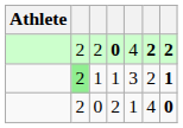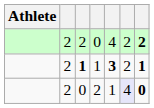row 2 | column 4: bold -> normal
row 2 | column 6: bold -> normal
row 3 | column 2: lightgreen background -> no background
row 3 | column 3: normal -> bold
row 3 | column 5: normal -> bold
row 4 | column 6: no background -> lavender background
